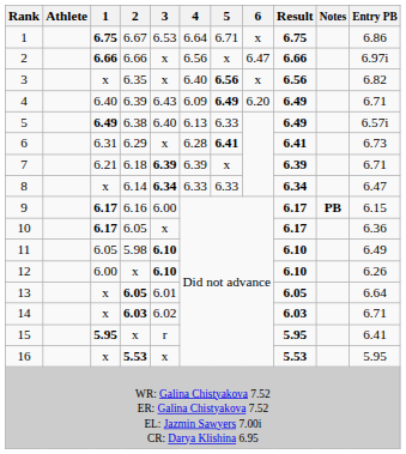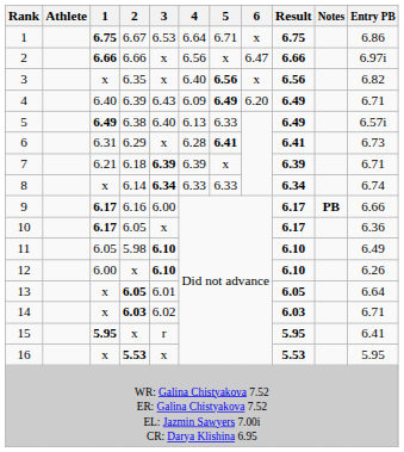8 | Entry PB: 6.47 -> 6.74
9 | Entry PB: 6.15 -> 6.66
